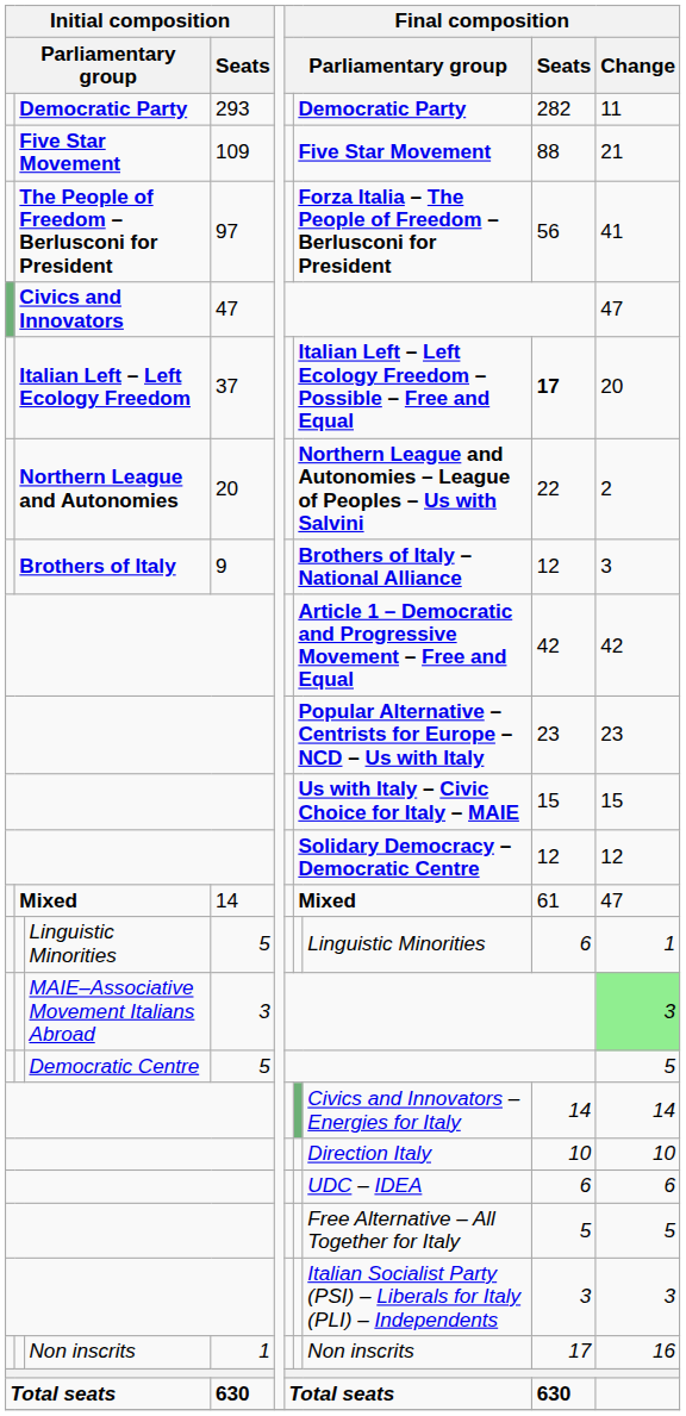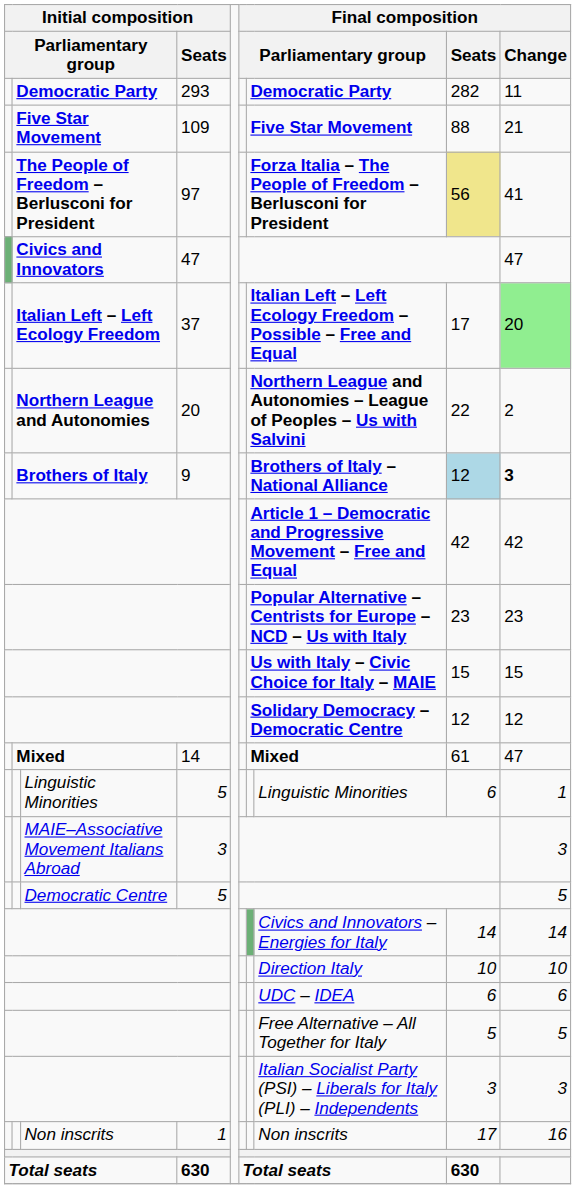The People of Freedom – Berlusconi for President | Final composition / Seats: no background -> khaki background
Italian Left – Left Ecology Freedom | Final composition / Seats: bold -> normal
Italian Left – Left Ecology Freedom | Final composition / Change: no background -> lightgreen background
Brothers of Italy | Final composition / Seats: no background -> lightblue background
Brothers of Italy | Final composition / Change: normal -> bold
MAIE–Associative Movement Italians Abroad | Final composition / Change: lightgreen background -> no background
